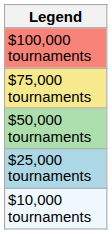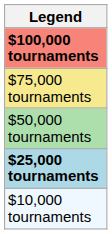row 2 | column 1: normal -> bold
row 5 | column 1: normal -> bold
